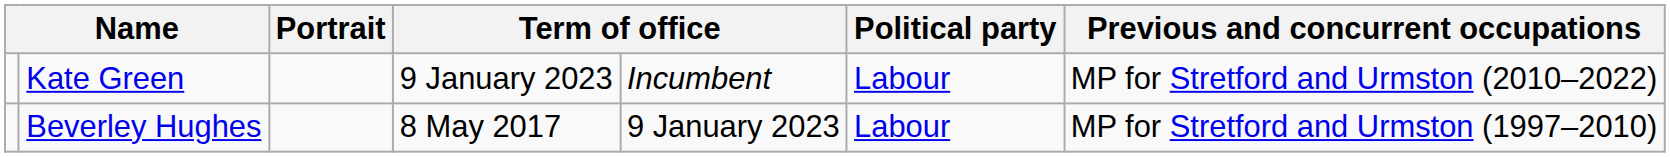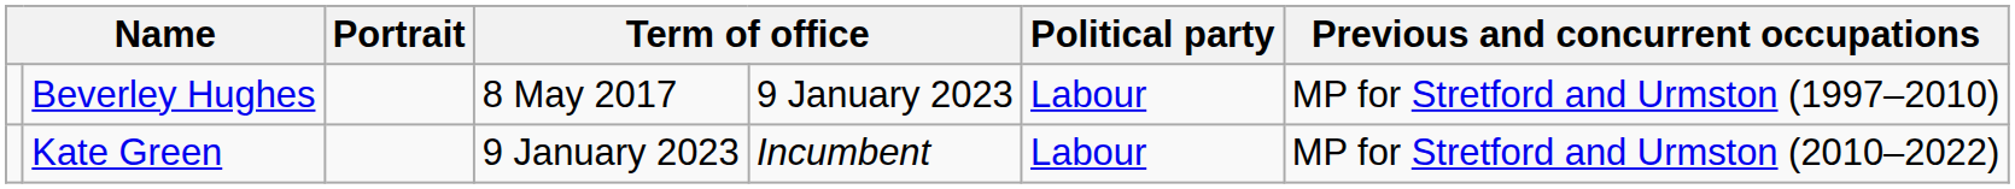rows swapped: Beverley Hughes <-> Kate Green
